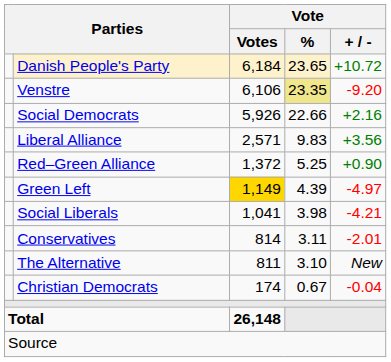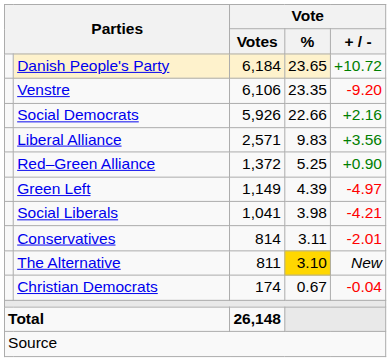Venstre | Vote / %: khaki background -> no background
Green Left | Vote / Votes: gold background -> no background
The Alternative | Vote / %: no background -> gold background
